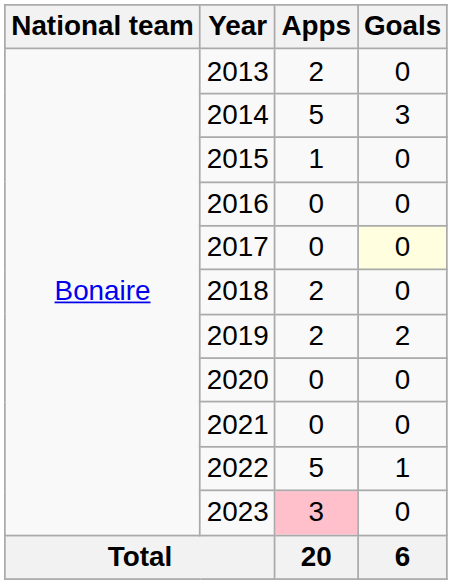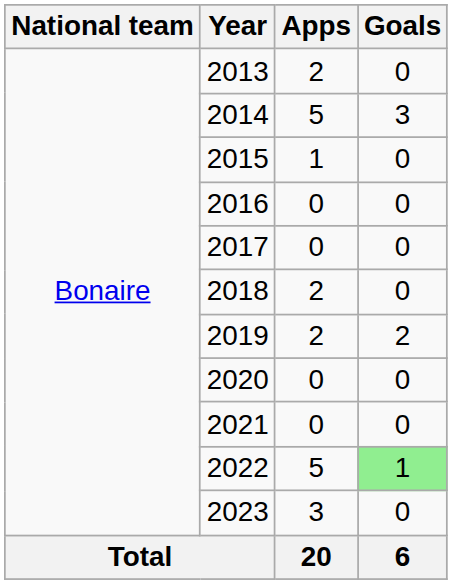2017 | Goals: lightyellow background -> no background
2022 | Goals: no background -> lightgreen background
2023 | Apps: pink background -> no background
